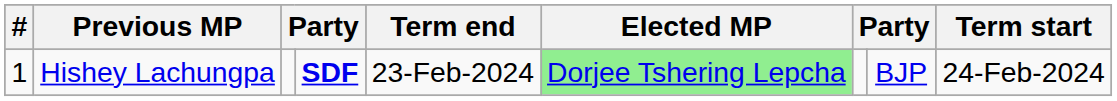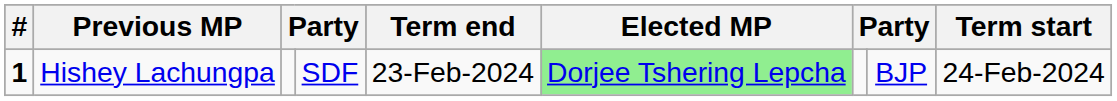Hishey Lachungpa | #: normal -> bold
Hishey Lachungpa | column 4: bold -> normal
